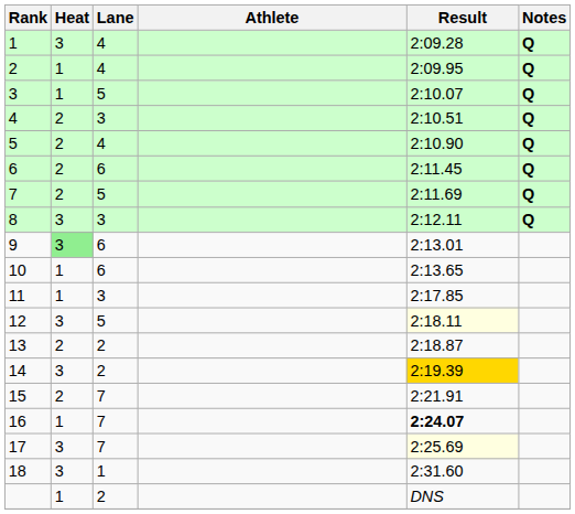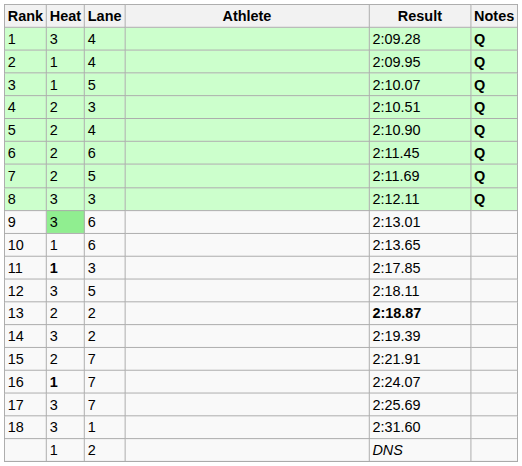11 | Heat: normal -> bold
12 | Result: lightyellow background -> no background
13 | Result: normal -> bold
14 | Result: gold background -> no background
16 | Heat: normal -> bold
16 | Result: bold -> normal
17 | Result: lightyellow background -> no background
